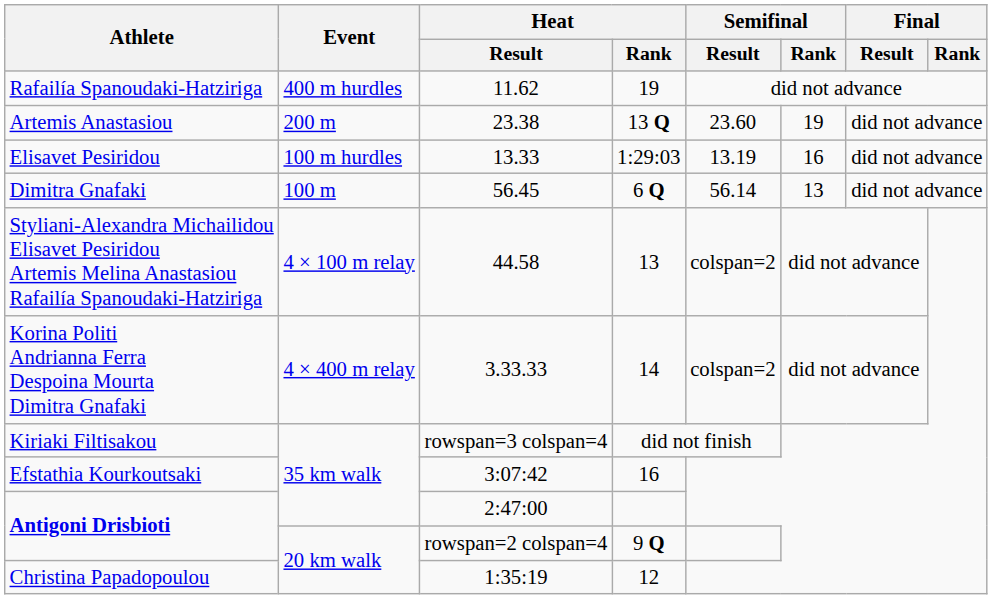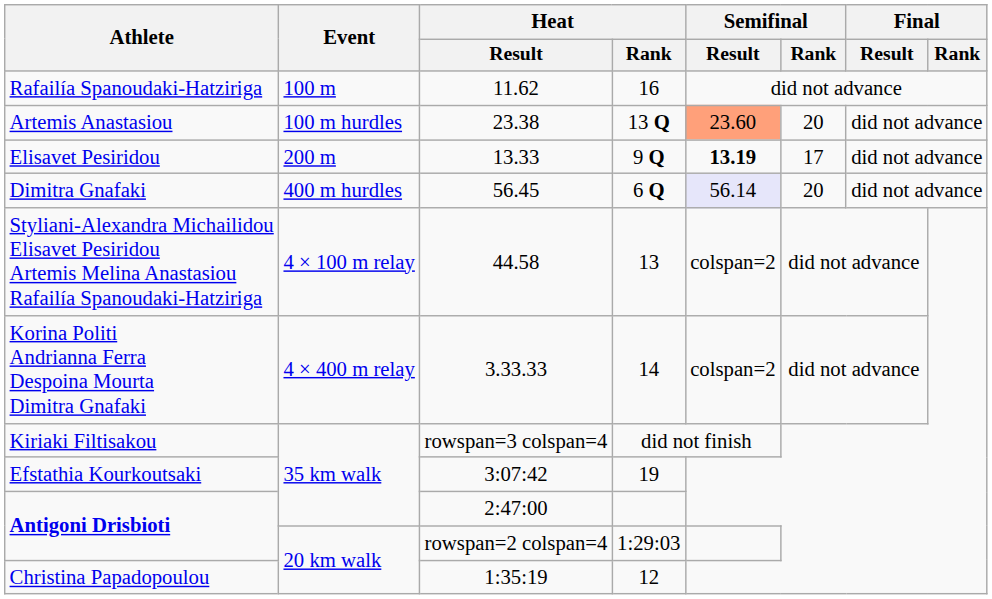Rafailía Spanoudaki-Hatziriga | Event: 400 m hurdles -> 100 m
Rafailía Spanoudaki-Hatziriga | Heat / Rank: 19 -> 16
Artemis Anastasiou | Event: 200 m -> 100 m hurdles
Artemis Anastasiou | Semifinal / Result: no background -> lightsalmon background
Artemis Anastasiou | Semifinal / Rank: 19 -> 20
Elisavet Pesiridou | Event: 100 m hurdles -> 200 m
Elisavet Pesiridou | Heat / Rank: 1:29:03 -> 9 Q
Elisavet Pesiridou | Semifinal / Result: normal -> bold
Elisavet Pesiridou | Semifinal / Rank: 16 -> 17
Dimitra Gnafaki | Event: 100 m -> 400 m hurdles
Dimitra Gnafaki | Semifinal / Result: no background -> lavender background
Dimitra Gnafaki | Semifinal / Rank: 13 -> 20
Efstathia Kourkoutsaki | Heat / Rank: 16 -> 19
Antigoni Drisbioti / rowspan=2 colspan=4 | Heat / Rank: 9 Q -> 1:29:03
